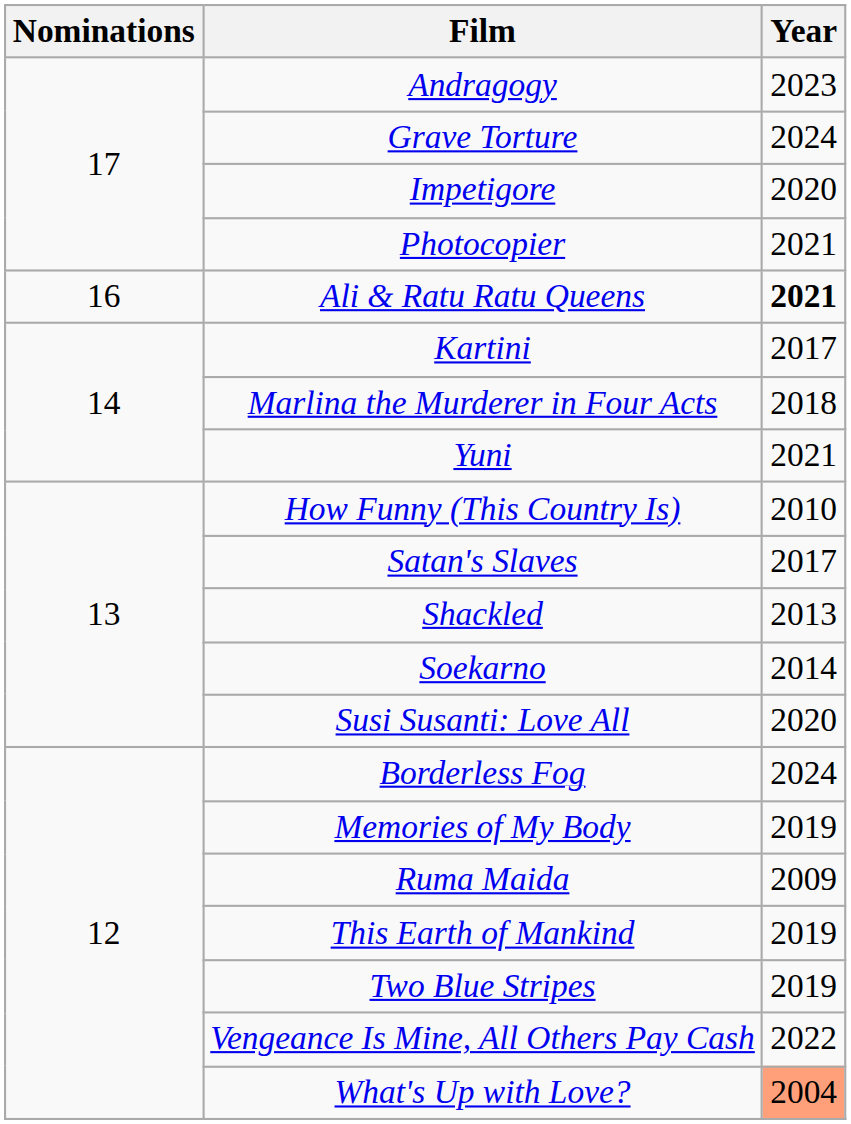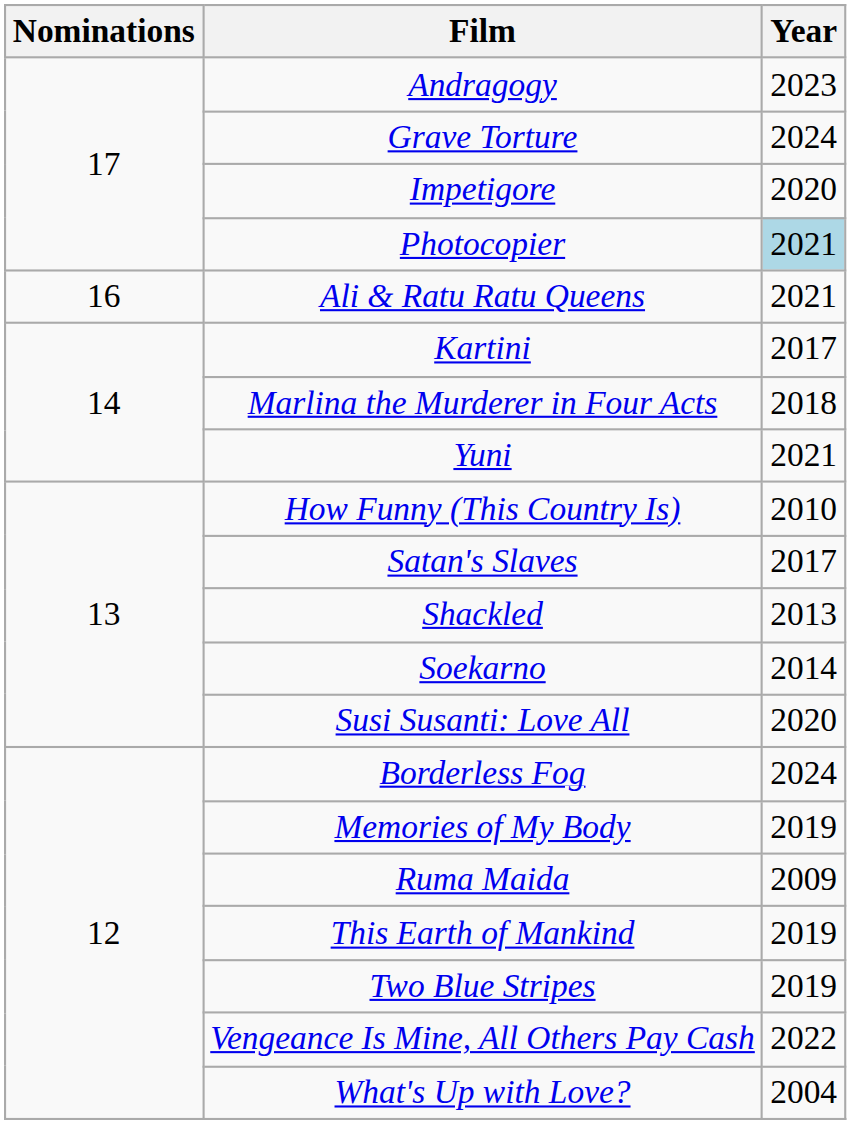Photocopier | Year: no background -> lightblue background
Ali & Ratu Ratu Queens | Year: bold -> normal
What's Up with Love? | Year: lightsalmon background -> no background
